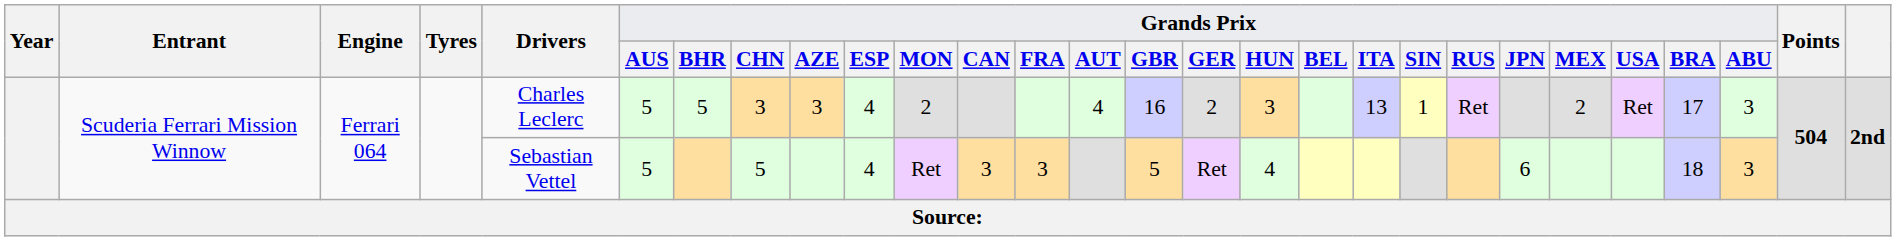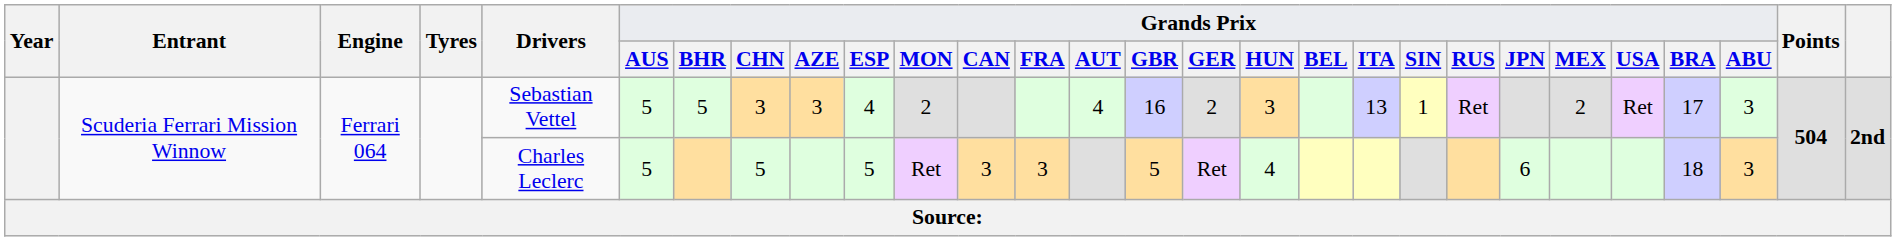row 3 | Drivers: Charles Leclerc -> Sebastian Vettel
row 4 | Drivers: Sebastian Vettel -> Charles Leclerc
row 4 | Grands Prix / ESP: 4 -> 5
